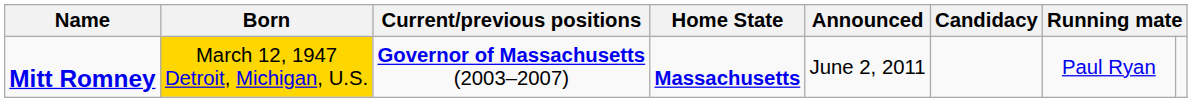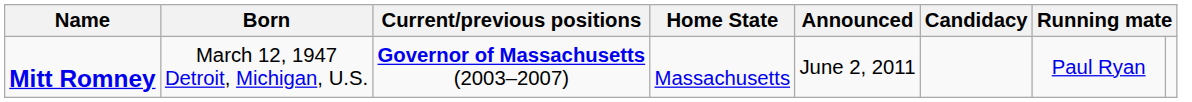Mitt Romney | Born: gold background -> no background
Mitt Romney | Home State: bold -> normal
